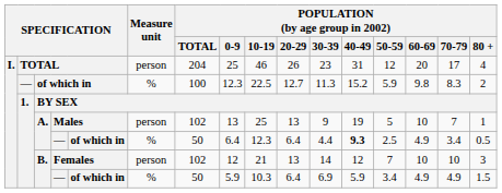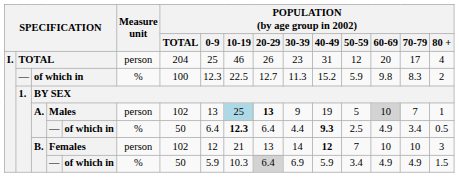Males | POPULATION (by age group in 2002) / 10-19: no background -> lightblue background
Males | POPULATION (by age group in 2002) / 20-29: normal -> bold
Males | POPULATION (by age group in 2002) / 60-69: no background -> lightgrey background
A. / — | POPULATION (by age group in 2002) / 10-19: normal -> bold
Females | POPULATION (by age group in 2002) / 40-49: normal -> bold
B. / — | POPULATION (by age group in 2002) / 20-29: no background -> lightgrey background
